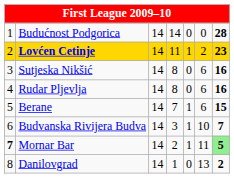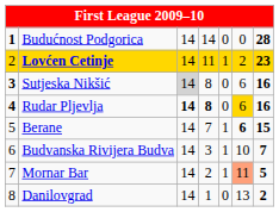Budućnost Podgorica | column 1: normal -> bold
Sutjeska Nikšić | column 1: normal -> bold
Sutjeska Nikšić | column 3: no background -> lightgrey background
Rudar Pljevlja | column 1: normal -> bold
Rudar Pljevlja | column 3: normal -> bold
Rudar Pljevlja | column 4: normal -> bold
Rudar Pljevlja | column 6: no background -> gold background
Berane | column 6: normal -> bold
Mornar Bar | column 1: bold -> normal
Mornar Bar | column 6: no background -> lightsalmon background
Mornar Bar | column 7: lightgreen background -> no background
